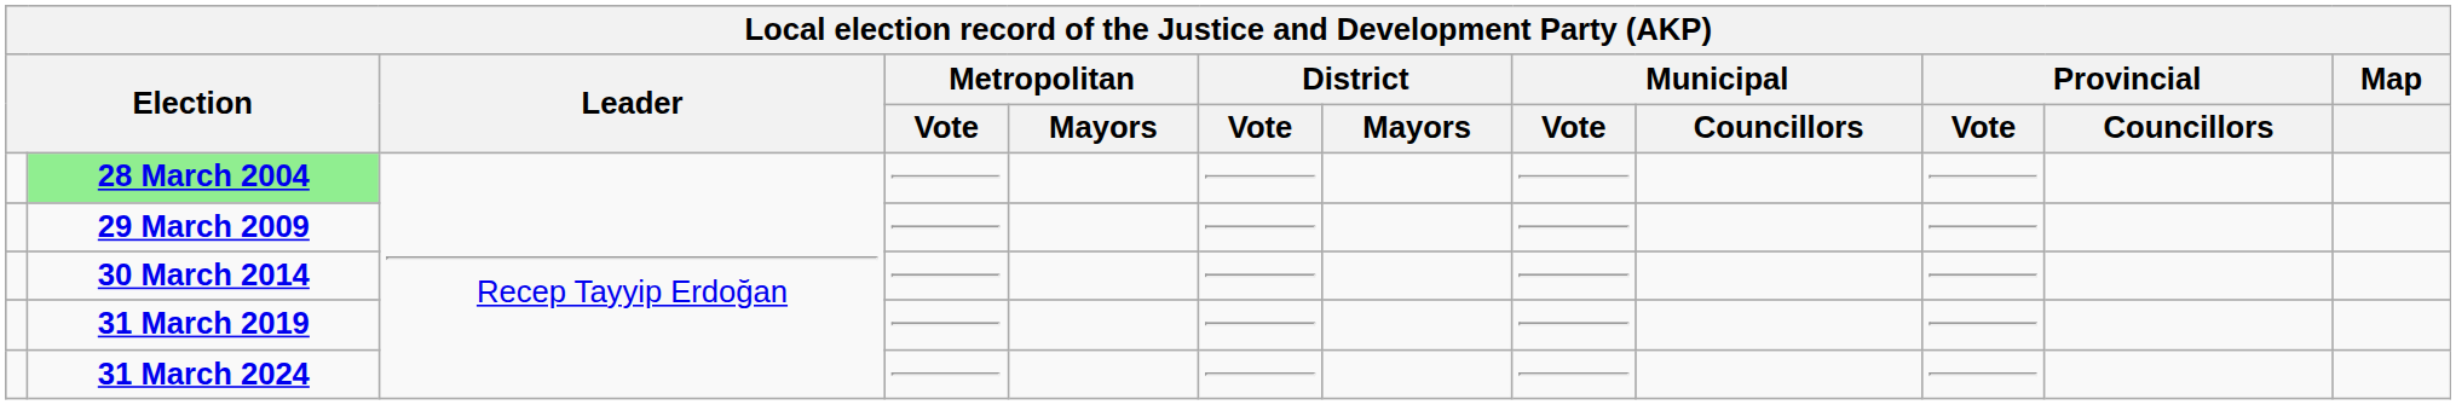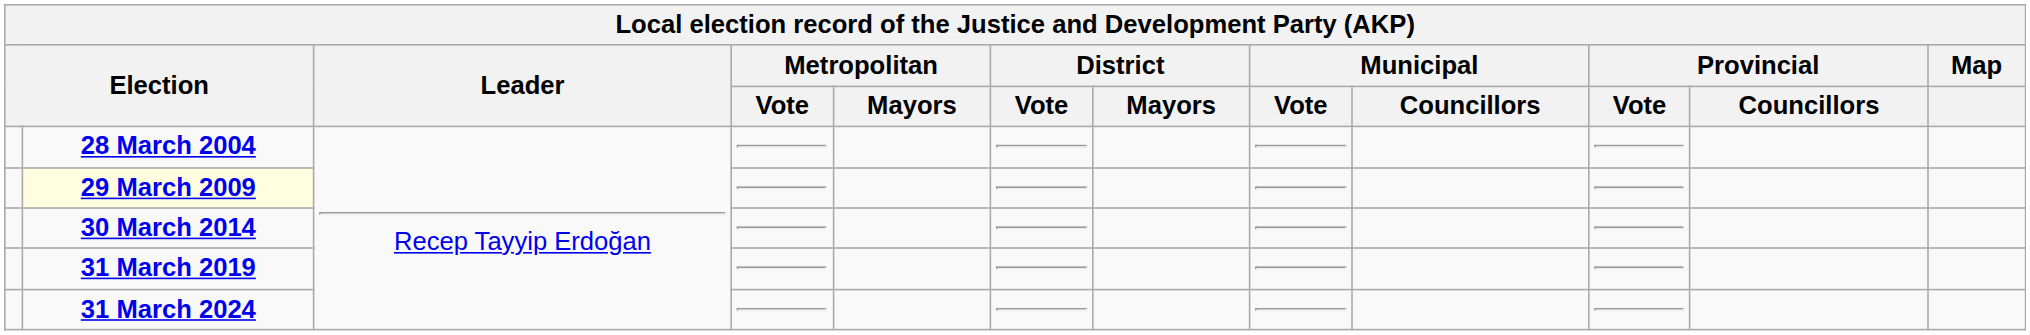28 March 2004 | column 2: lightgreen background -> no background
29 March 2009 | column 2: no background -> lightyellow background
